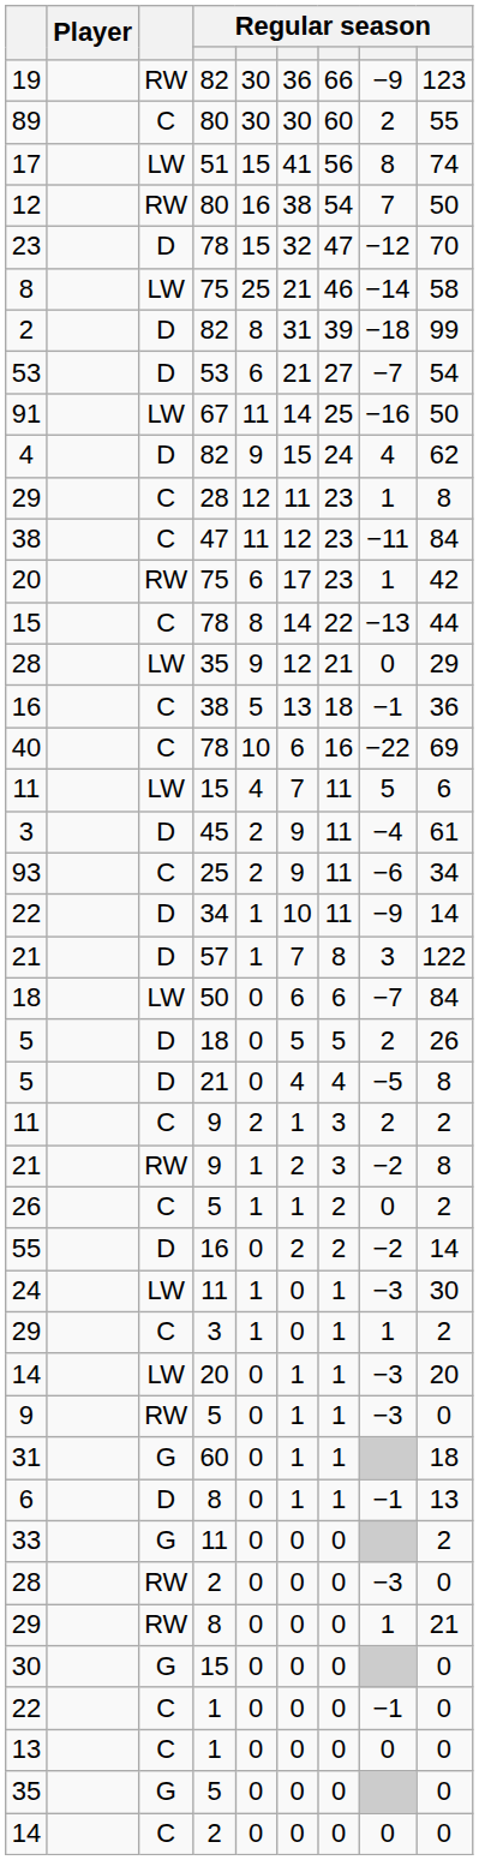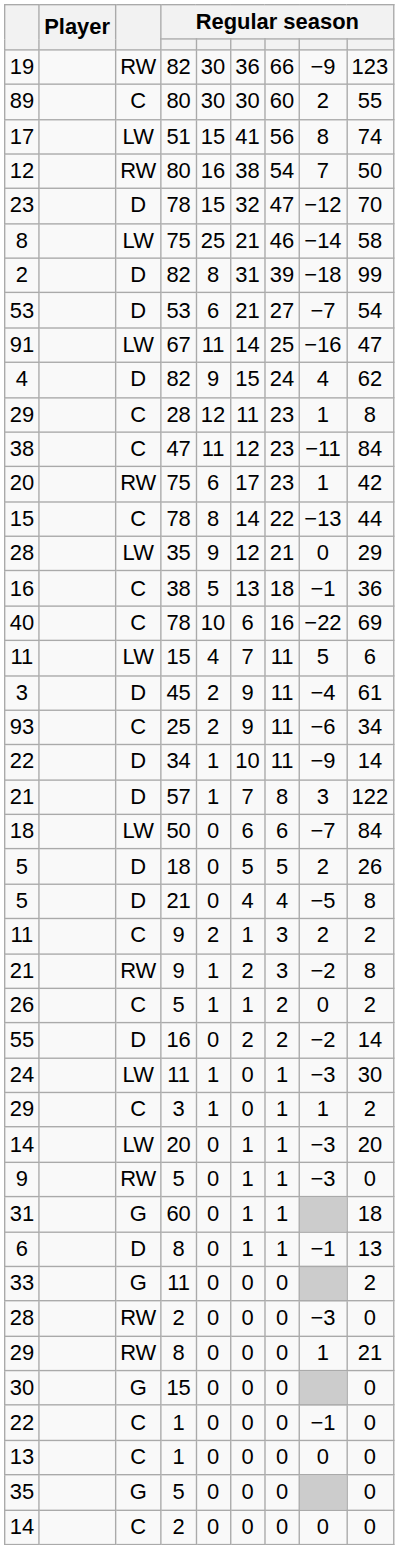91 | column 9: 50 -> 47
